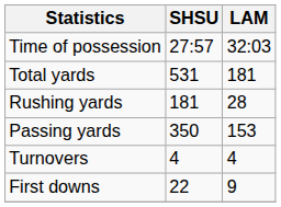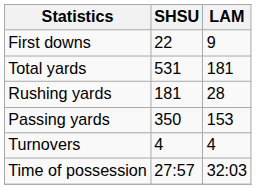rows swapped: First downs <-> Time of possession
